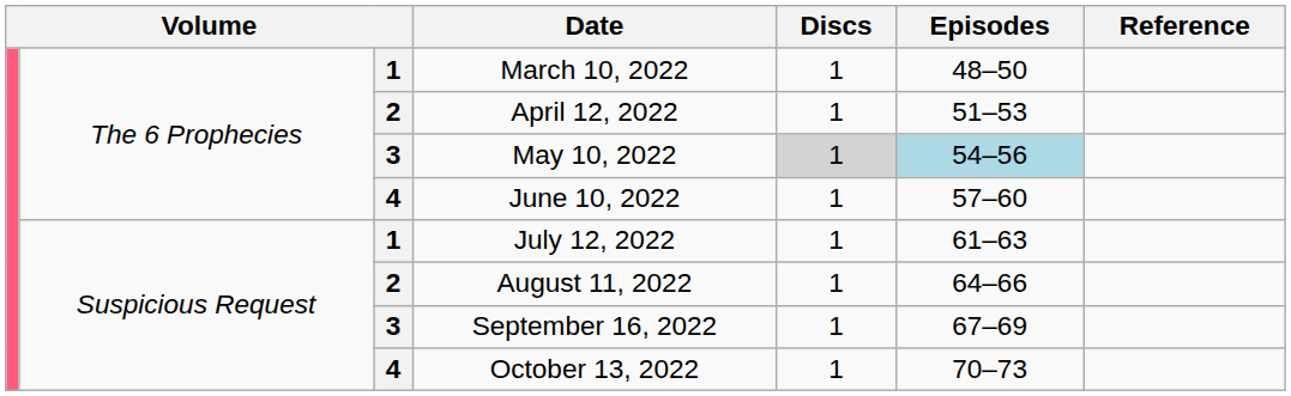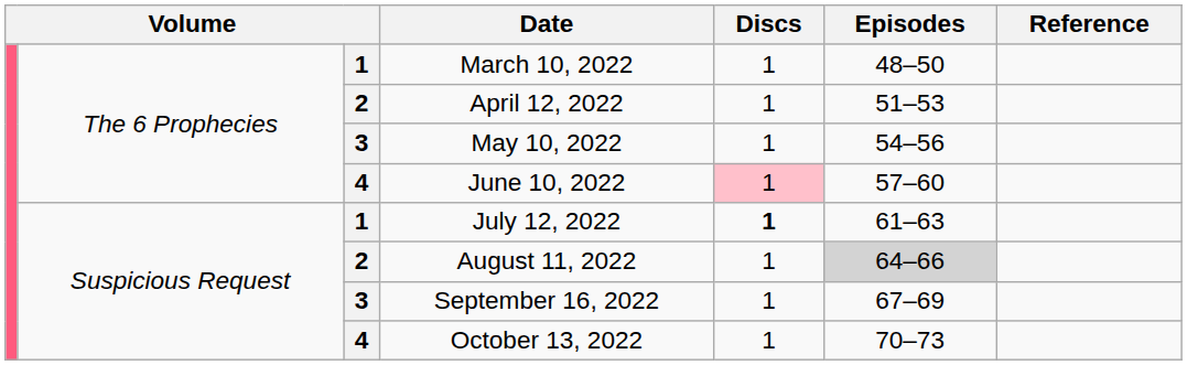May 10, 2022 | Discs: lightgrey background -> no background
May 10, 2022 | Episodes: lightblue background -> no background
June 10, 2022 | Discs: no background -> pink background
July 12, 2022 | Discs: normal -> bold
August 11, 2022 | Episodes: no background -> lightgrey background
